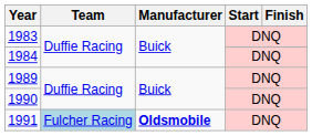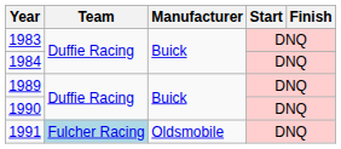1991 | Manufacturer: bold -> normal
